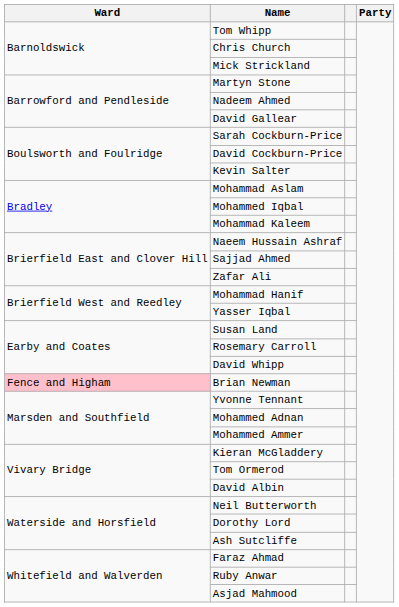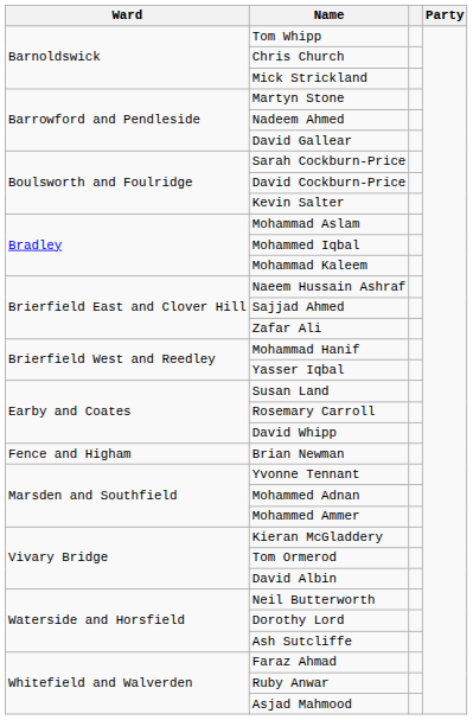Brian Newman | Ward: pink background -> no background
